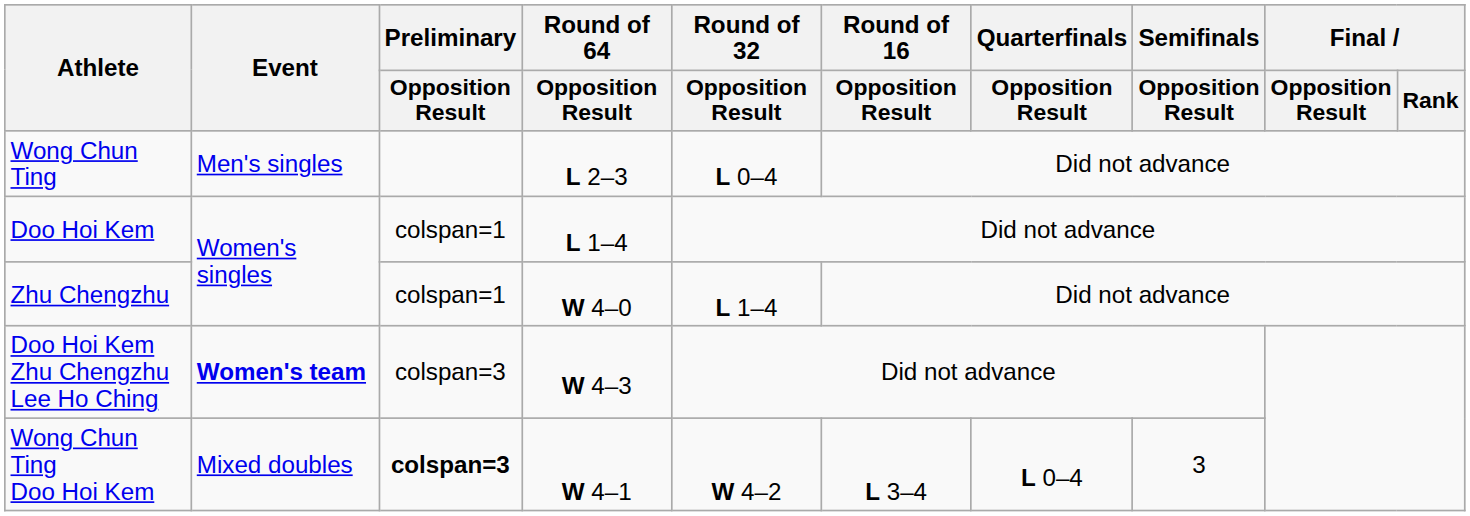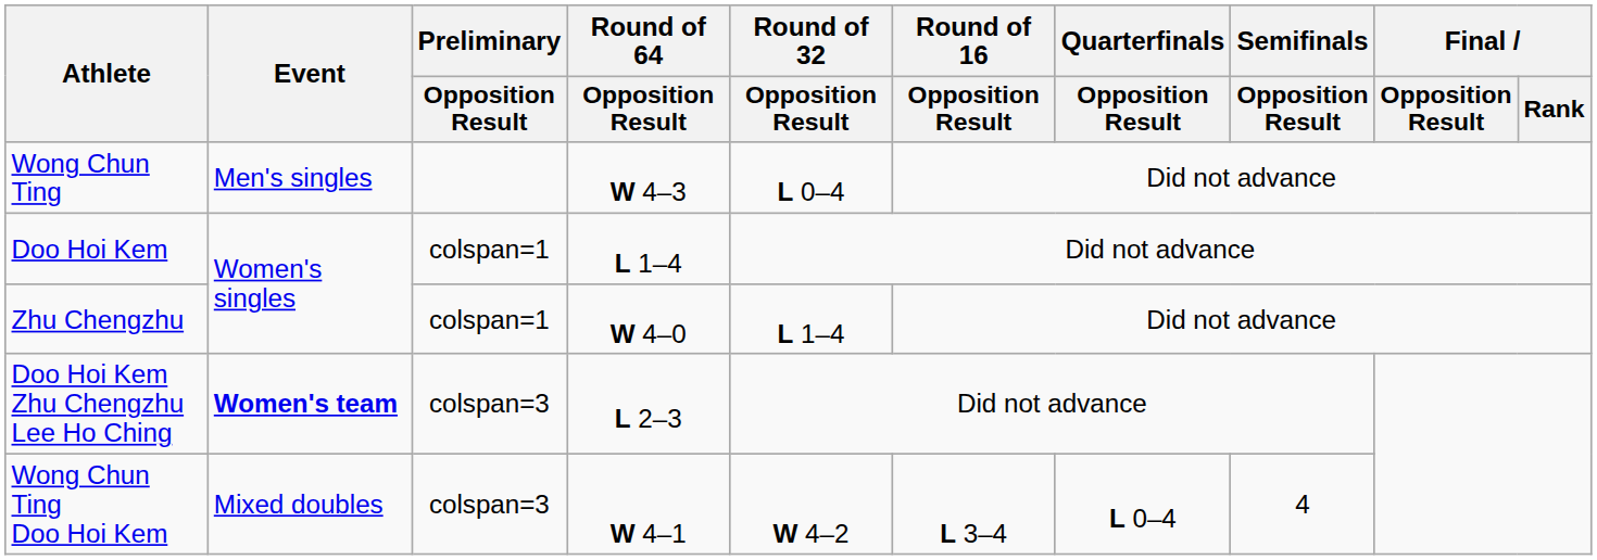Wong Chun Ting | Round of 64 / Opposition Result: L 2–3 -> W 4–3
Doo Hoi Kem Zhu Chengzhu Lee Ho Ching | Round of 64 / Opposition Result: W 4–3 -> L 2–3
Wong Chun Ting Doo Hoi Kem | Preliminary / Opposition Result: bold -> normal
Wong Chun Ting Doo Hoi Kem | Semifinals / Opposition Result: 3 -> 4
